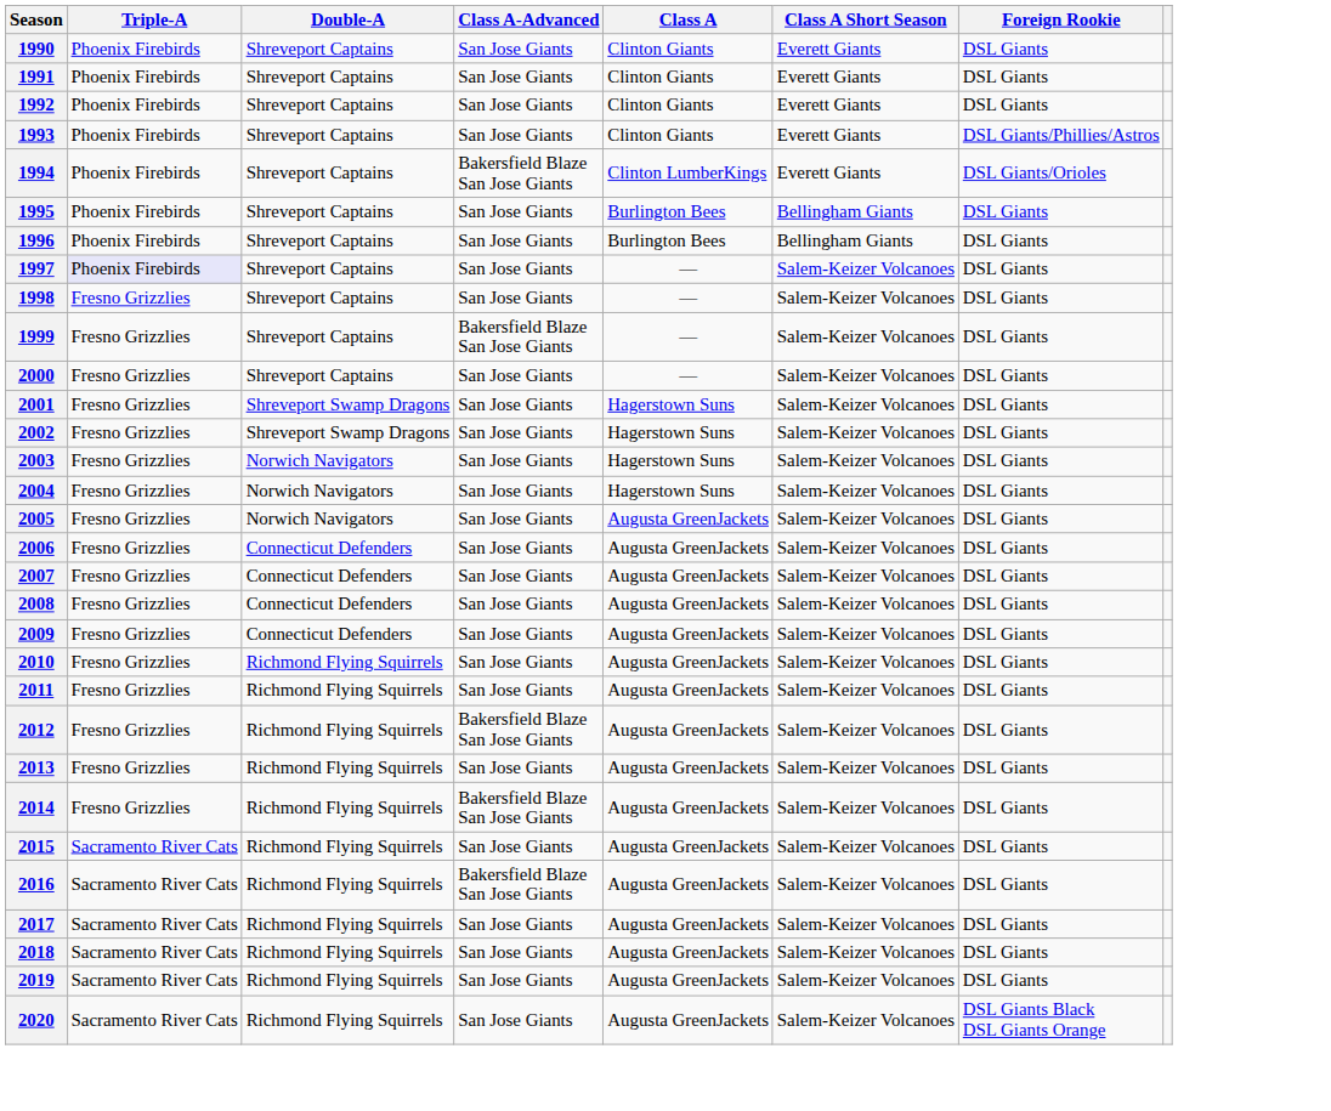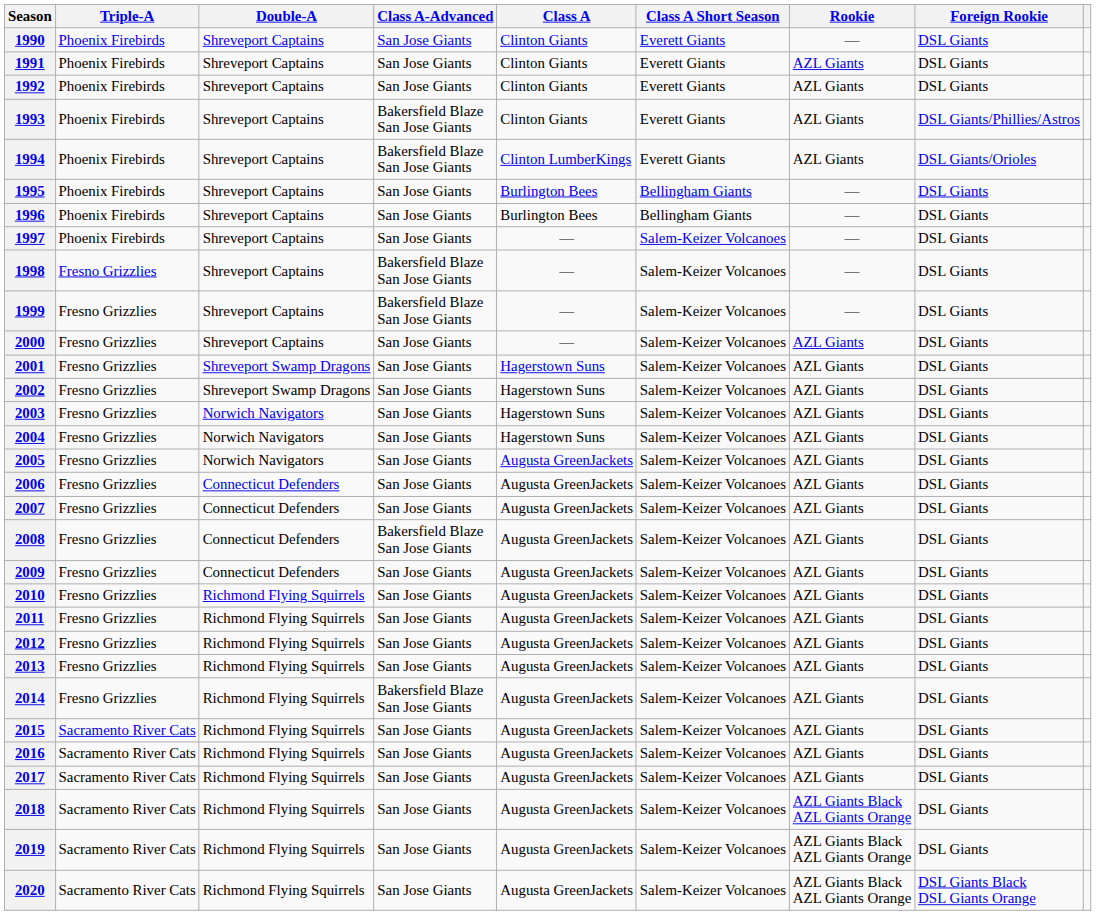+ column: Rookie | — | AZL Giants | AZL Giants | AZL Giants | AZL Giants | — | — | — | — | — | AZL Giants | AZL Giants | AZL Giants | AZL Giants | AZL Giants | AZL Giants | AZL Giants | AZL Giants | AZL Giants | AZL Giants | AZL Giants | AZL Giants | AZL Giants | AZL Giants | AZL Giants | AZL Giants | AZL Giants | AZL Giants | AZL Giants Black AZL Giants Orange | AZL Giants Black AZL Giants Orange | AZL Giants Black AZL Giants Orange
1993 | Class A-Advanced: San Jose Giants -> Bakersfield Blaze San Jose Giants
1997 | Triple-A: lavender background -> no background
1998 | Class A-Advanced: San Jose Giants -> Bakersfield Blaze San Jose Giants
2008 | Class A-Advanced: San Jose Giants -> Bakersfield Blaze San Jose Giants
2012 | Class A-Advanced: Bakersfield Blaze San Jose Giants -> San Jose Giants
2016 | Class A-Advanced: Bakersfield Blaze San Jose Giants -> San Jose Giants
